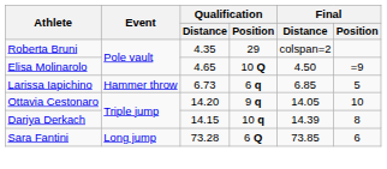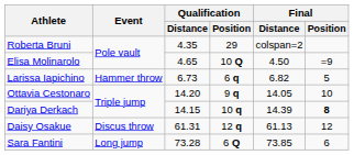Larissa Iapichino | Final / Distance: 6.85 -> 6.82
Dariya Derkach | Final / Position: normal -> bold
+ row: Daisy Osakue | Discus throw | 61.31 | 12 q | 61.13 | 12
